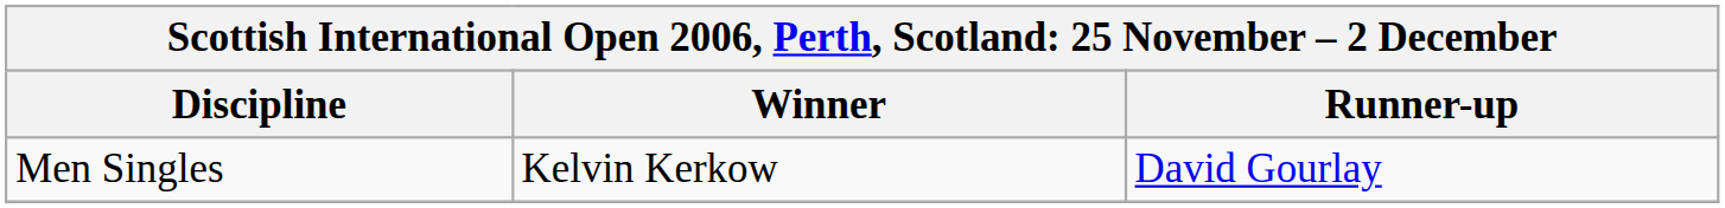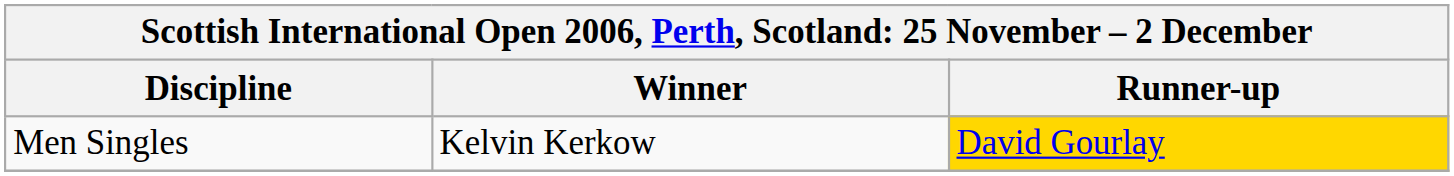Men Singles | Runner-up: no background -> gold background
